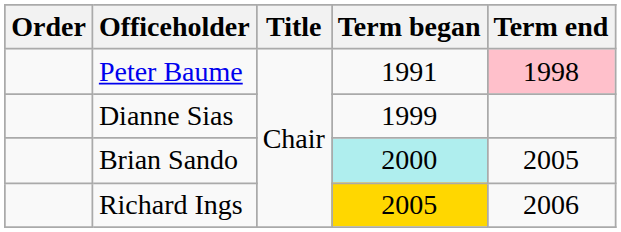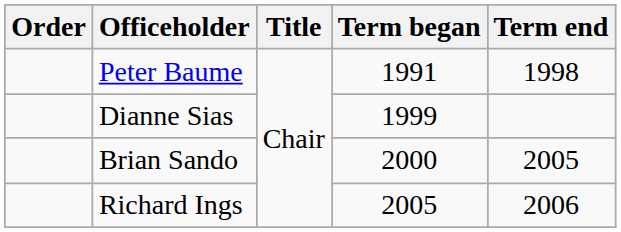Peter Baume | Term end: pink background -> no background
Brian Sando | Term began: paleturquoise background -> no background
Richard Ings | Term began: gold background -> no background
